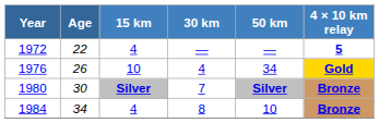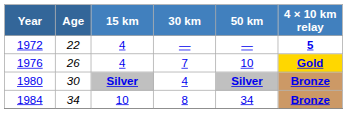1976 | 15 km: 10 -> 4
1976 | 30 km: 4 -> 7
1976 | 50 km: 34 -> 10
1980 | 30 km: 7 -> 4
1984 | 15 km: 4 -> 10
1984 | 50 km: 10 -> 34
